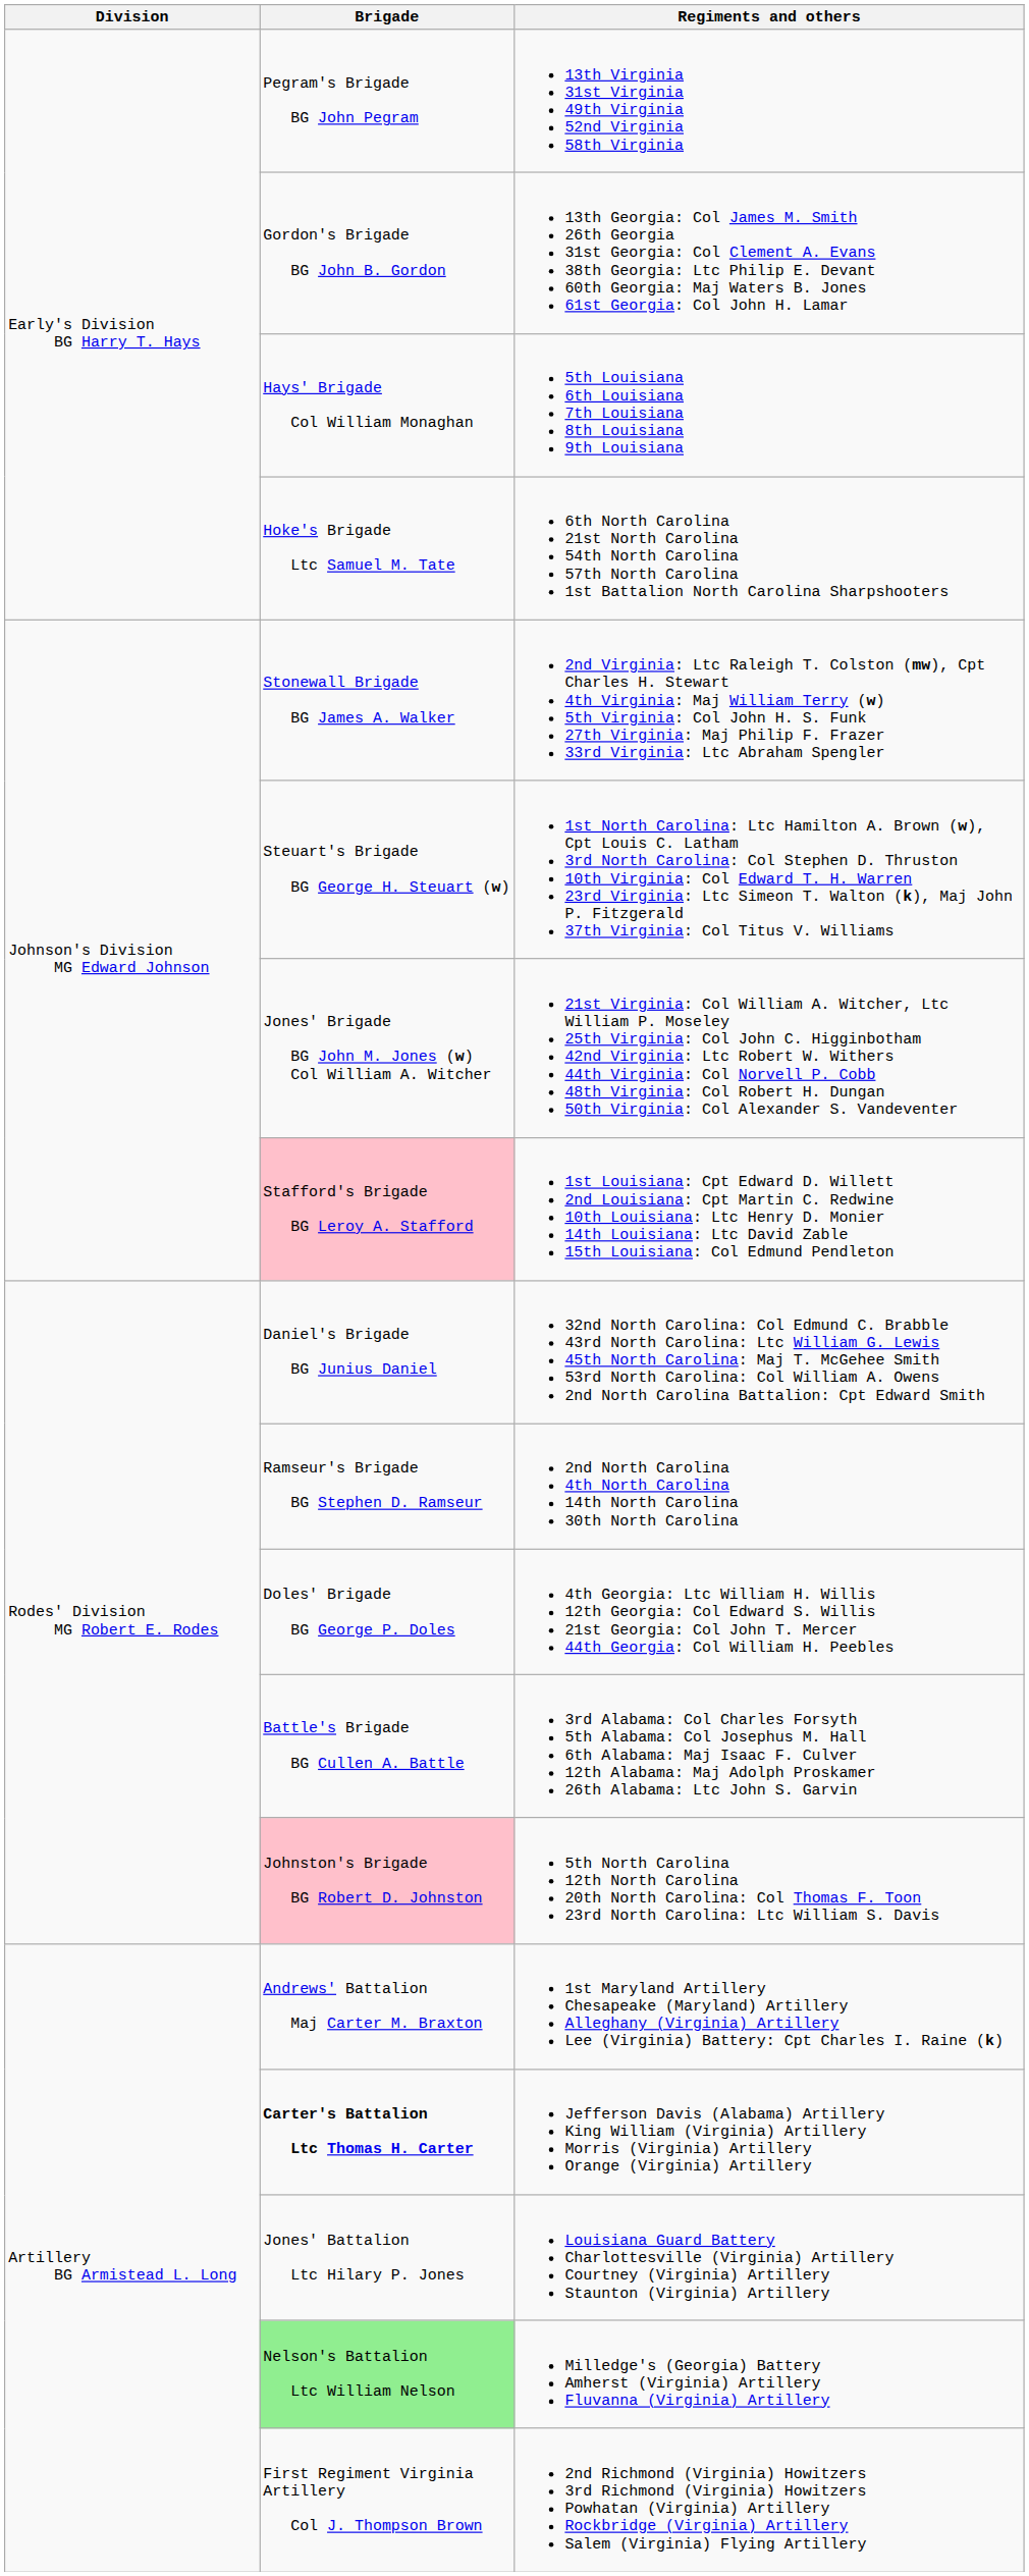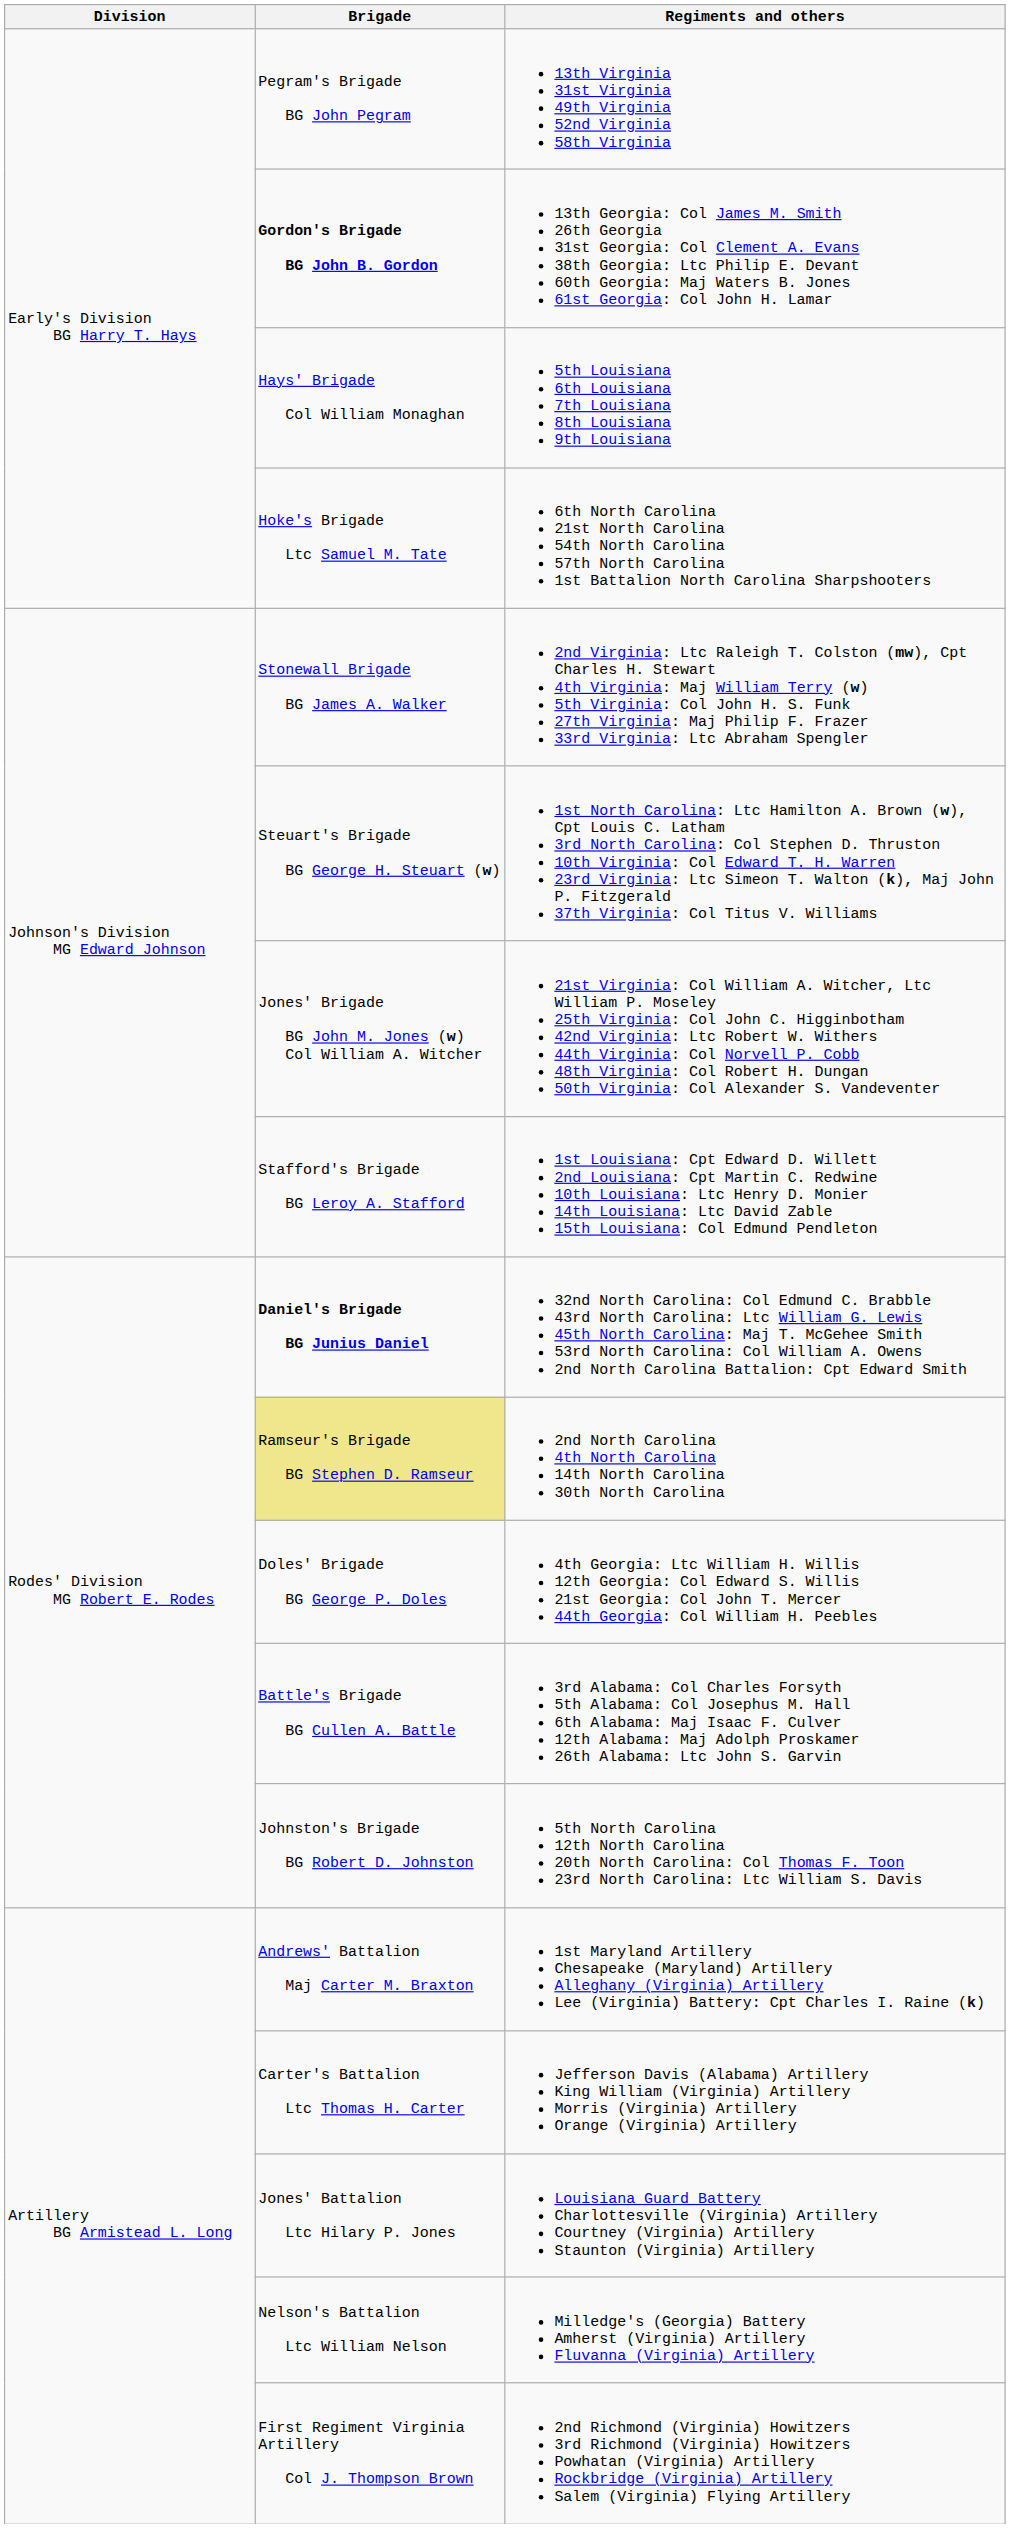Gordon's Brigade BG John B. Gordon | Brigade: normal -> bold
Stafford's Brigade BG Leroy A. Stafford | Brigade: pink background -> no background
Daniel's Brigade BG Junius Daniel | Brigade: normal -> bold
Ramseur's Brigade BG Stephen D. Ramseur | Brigade: no background -> khaki background
Johnston's Brigade BG Robert D. Johnston | Brigade: pink background -> no background
Carter's Battalion Ltc Thomas H. Carter | Brigade: bold -> normal
Nelson's Battalion Ltc William Nelson | Brigade: lightgreen background -> no background
